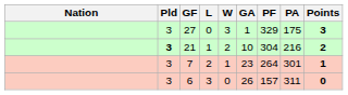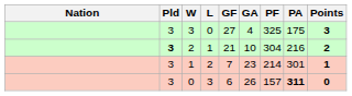columns swapped: W <-> GF
row 2 | GA: 1 -> 4
row 2 | PF: 329 -> 325
row 4 | PF: 264 -> 214
row 5 | PA: normal -> bold
